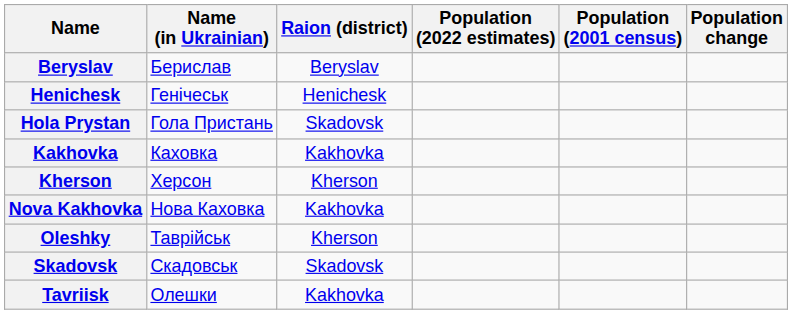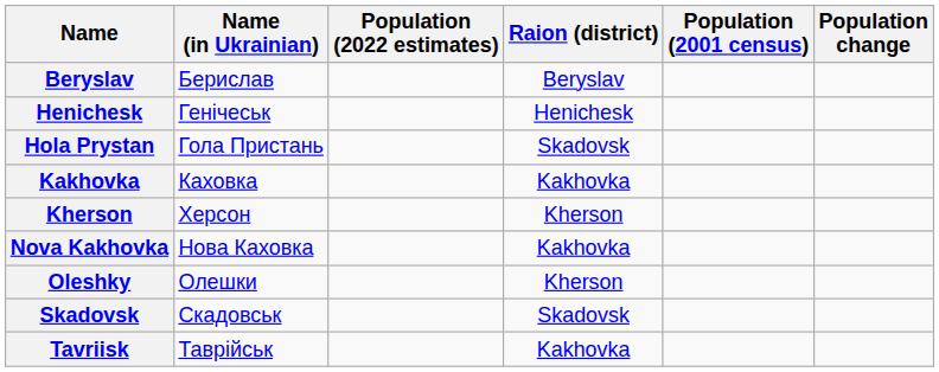columns swapped: Raion (district) <-> Population (2022 estimates)
Oleshky | Name (in Ukrainian): Таврійськ -> Олешки
Tavriisk | Name (in Ukrainian): Олешки -> Таврійськ
